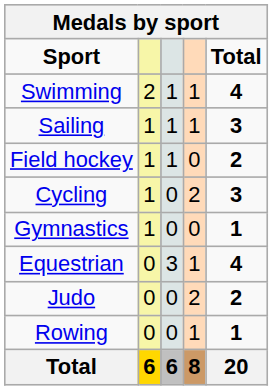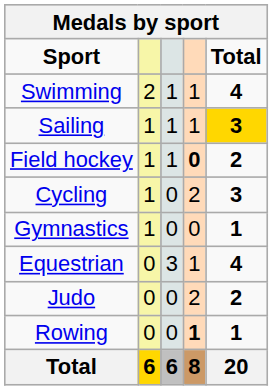Sailing | Total: no background -> gold background
Field hockey | column 4: normal -> bold
Rowing | column 4: normal -> bold
